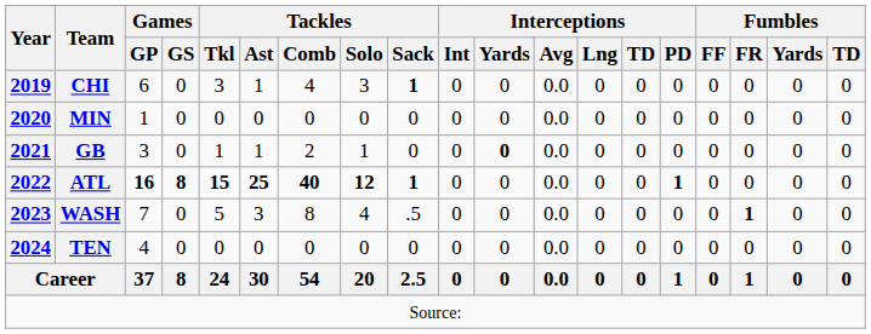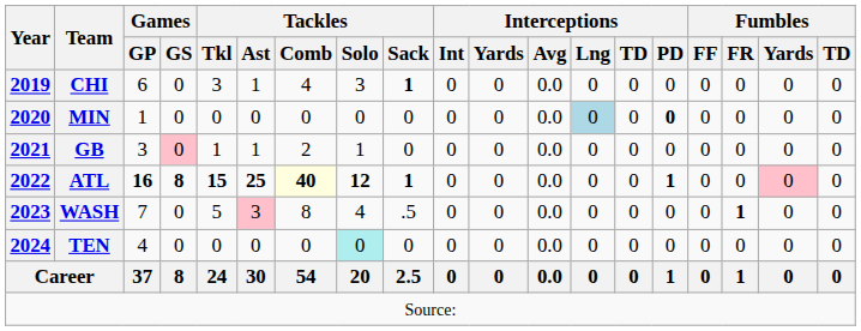MIN | Interceptions / Lng: no background -> lightblue background
MIN | Interceptions / PD: normal -> bold
GB | Games / GS: no background -> pink background
GB | Interceptions / Yards: bold -> normal
ATL | Tackles / Comb: no background -> lightyellow background
ATL | Fumbles / Yards: no background -> pink background
WASH | Tackles / Ast: no background -> pink background
TEN | Tackles / Solo: no background -> paleturquoise background
